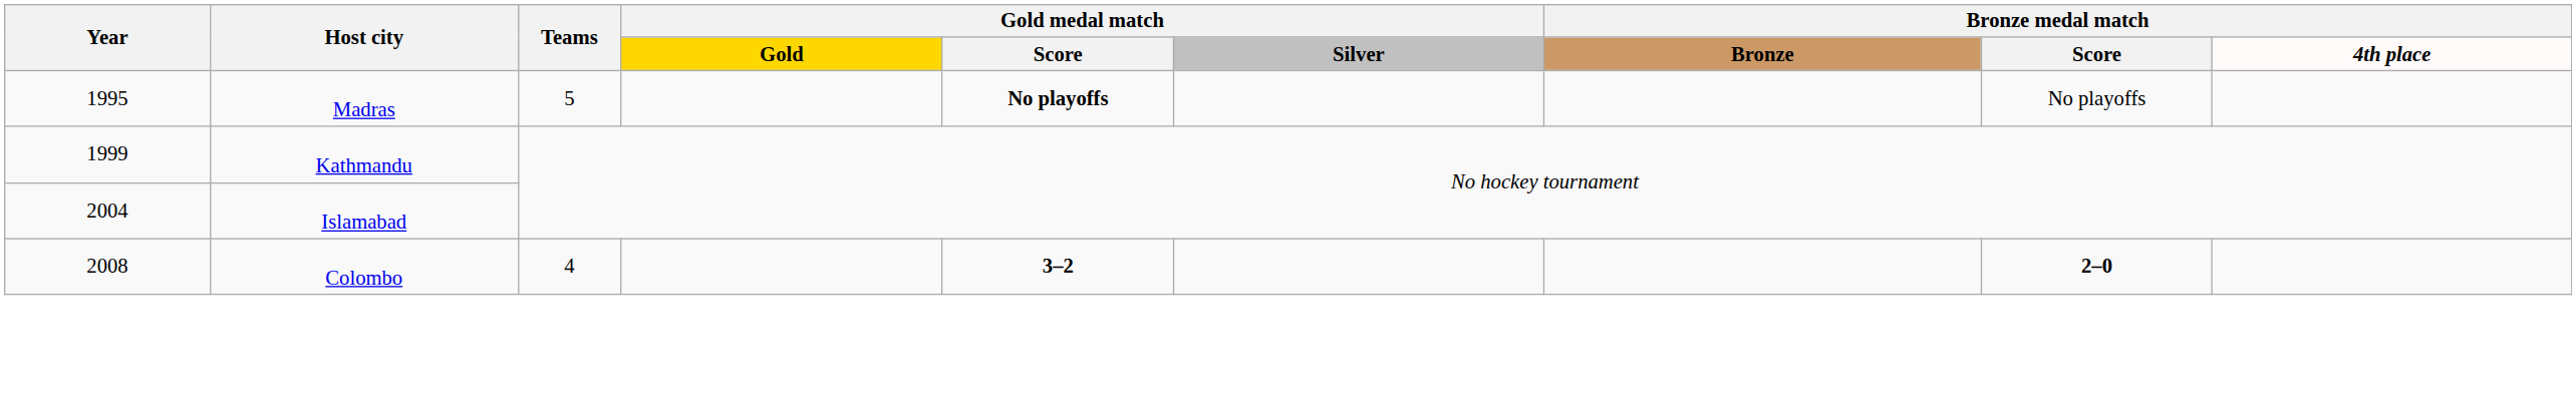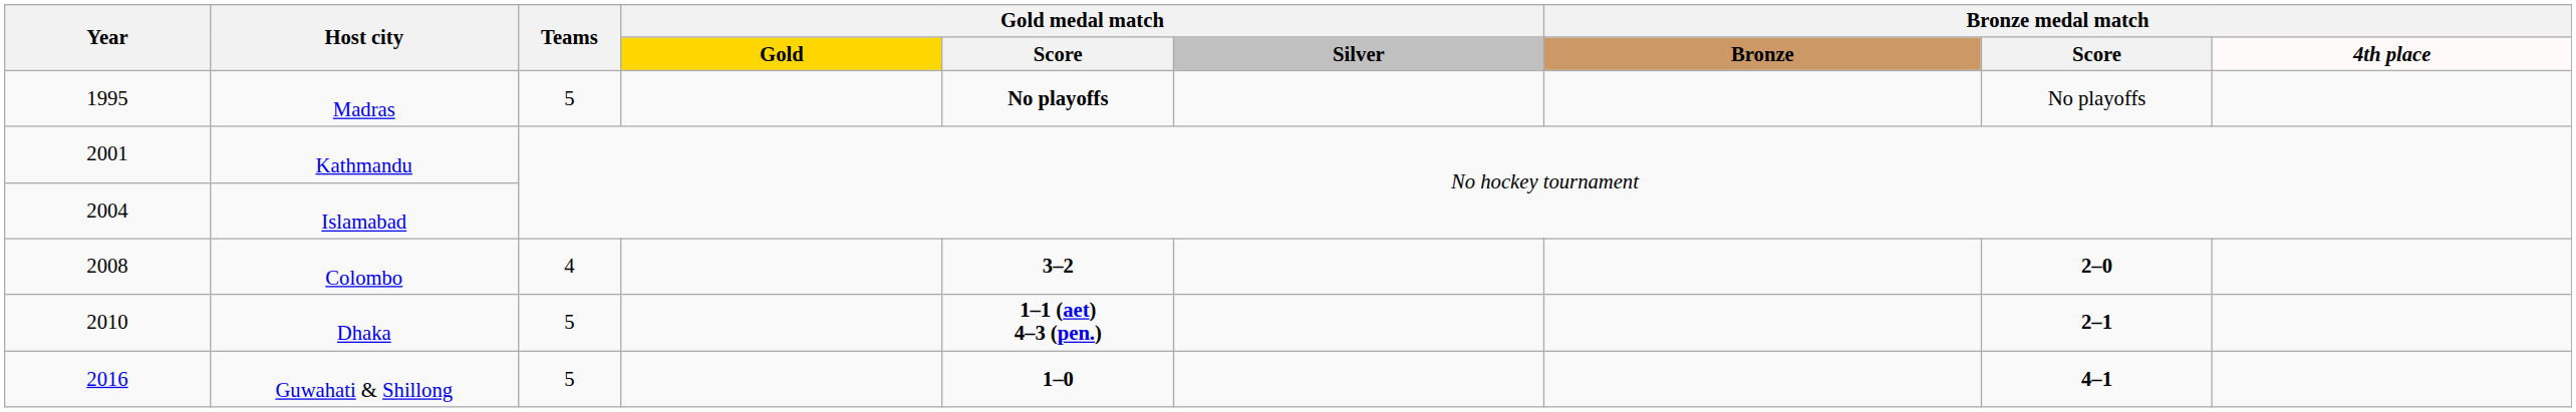Kathmandu | Year: 1999 -> 2001
+ row: 2010 | Dhaka | 5 | 1–1 (aet) 4–3 (pen.) | 2–1
+ row: 2016 | Guwahati & Shillong | 5 | 1–0 | 4–1
